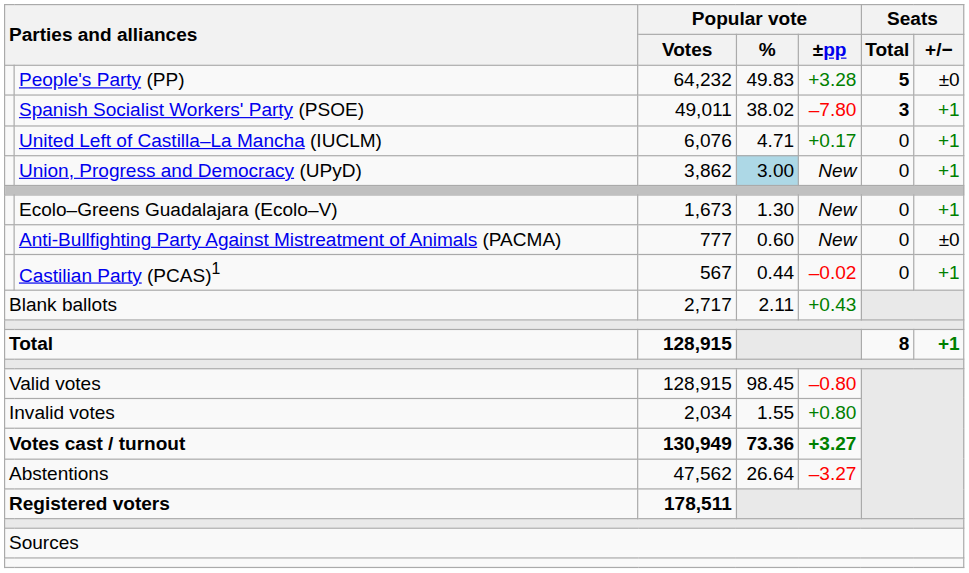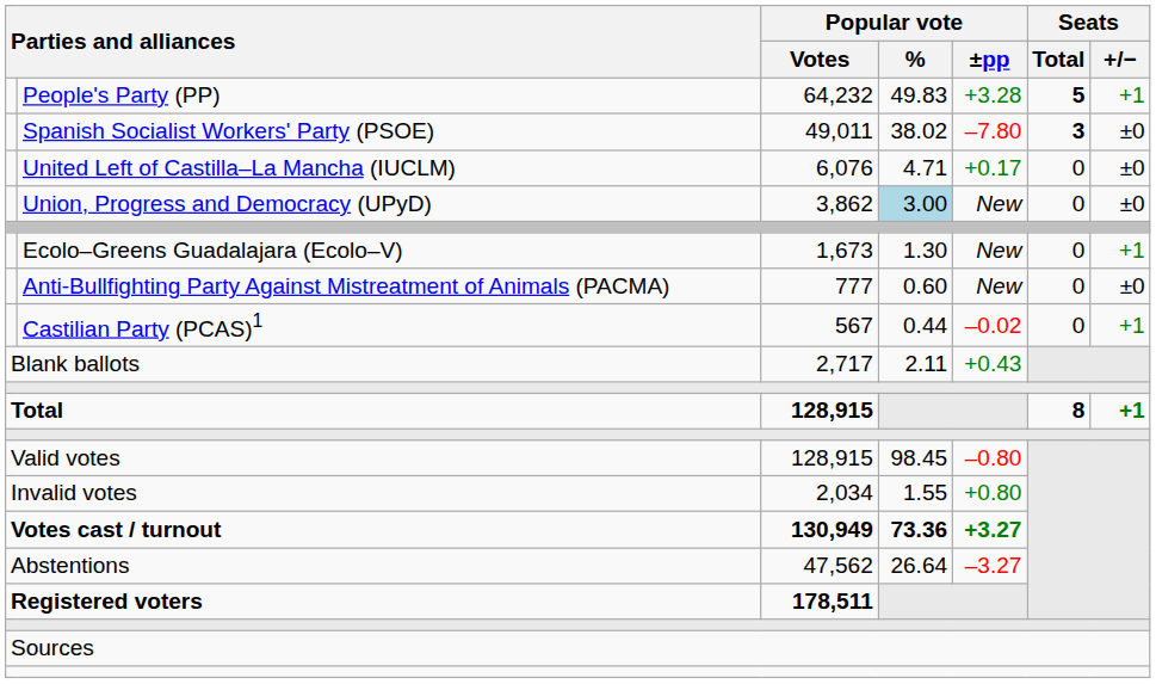People's Party (PP) | Seats / +/−: ±0 -> +1
Spanish Socialist Workers' Party (PSOE) | Seats / +/−: +1 -> ±0
United Left of Castilla–La Mancha (IUCLM) | Seats / +/−: +1 -> ±0
Union, Progress and Democracy (UPyD) | Seats / +/−: +1 -> ±0
